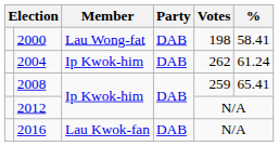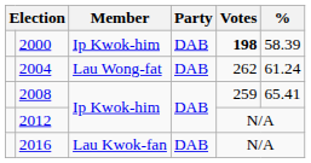2000 | Member: Lau Wong-fat -> Ip Kwok-him
2000 | Votes: normal -> bold
2000 | %: 58.41 -> 58.39
2004 | Member: Ip Kwok-him -> Lau Wong-fat
